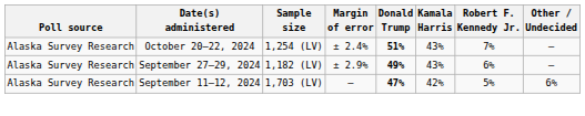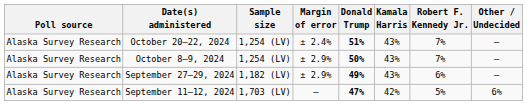+ row: Alaska Survey Research | October 8–9, 2024 | 1,254 (LV) | ± 2.9% | 50% | 43% | 7% | –
